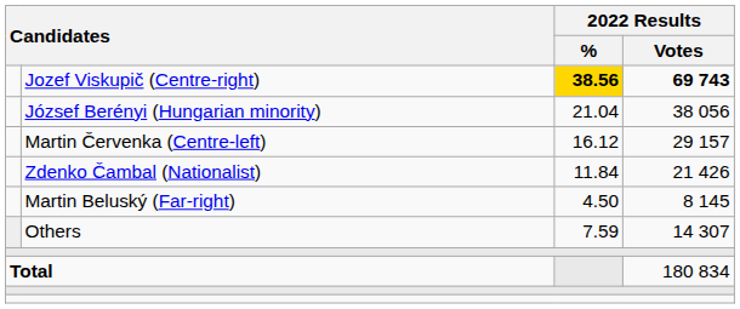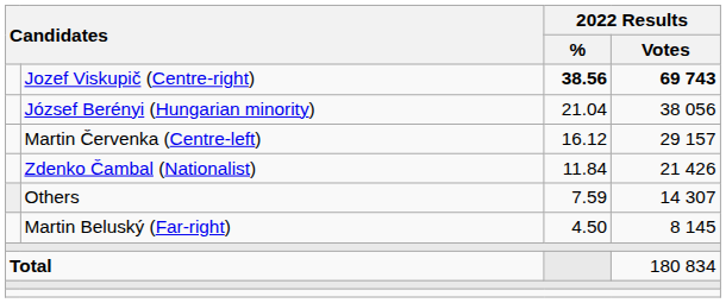Jozef Viskupič (Centre-right) | 2022 Results / %: gold background -> no background
rows swapped: Martin Beluský (Far-right) <-> Others
